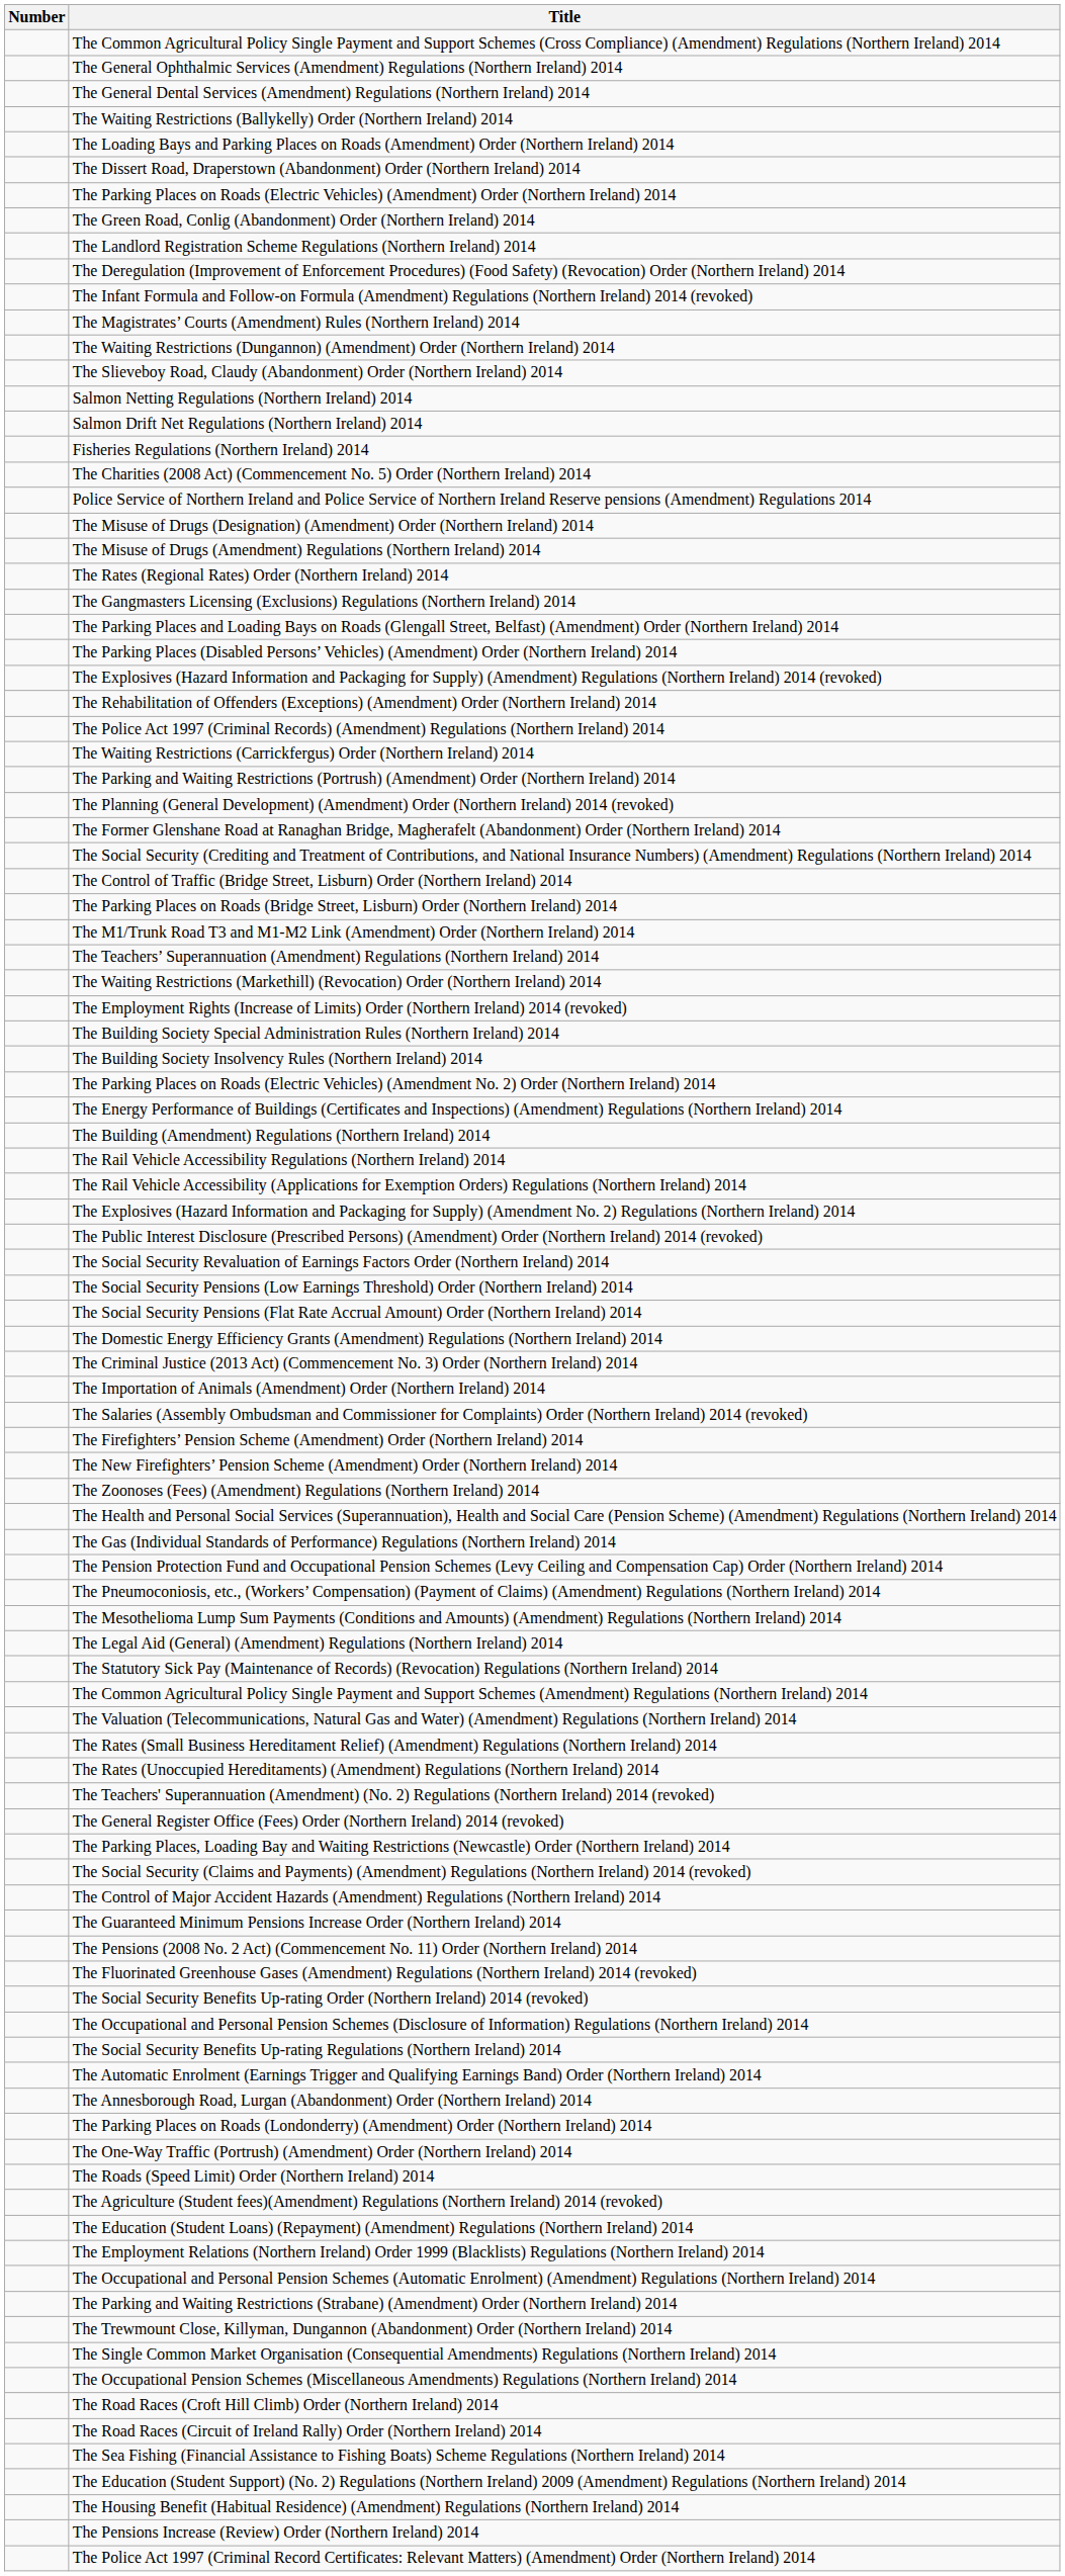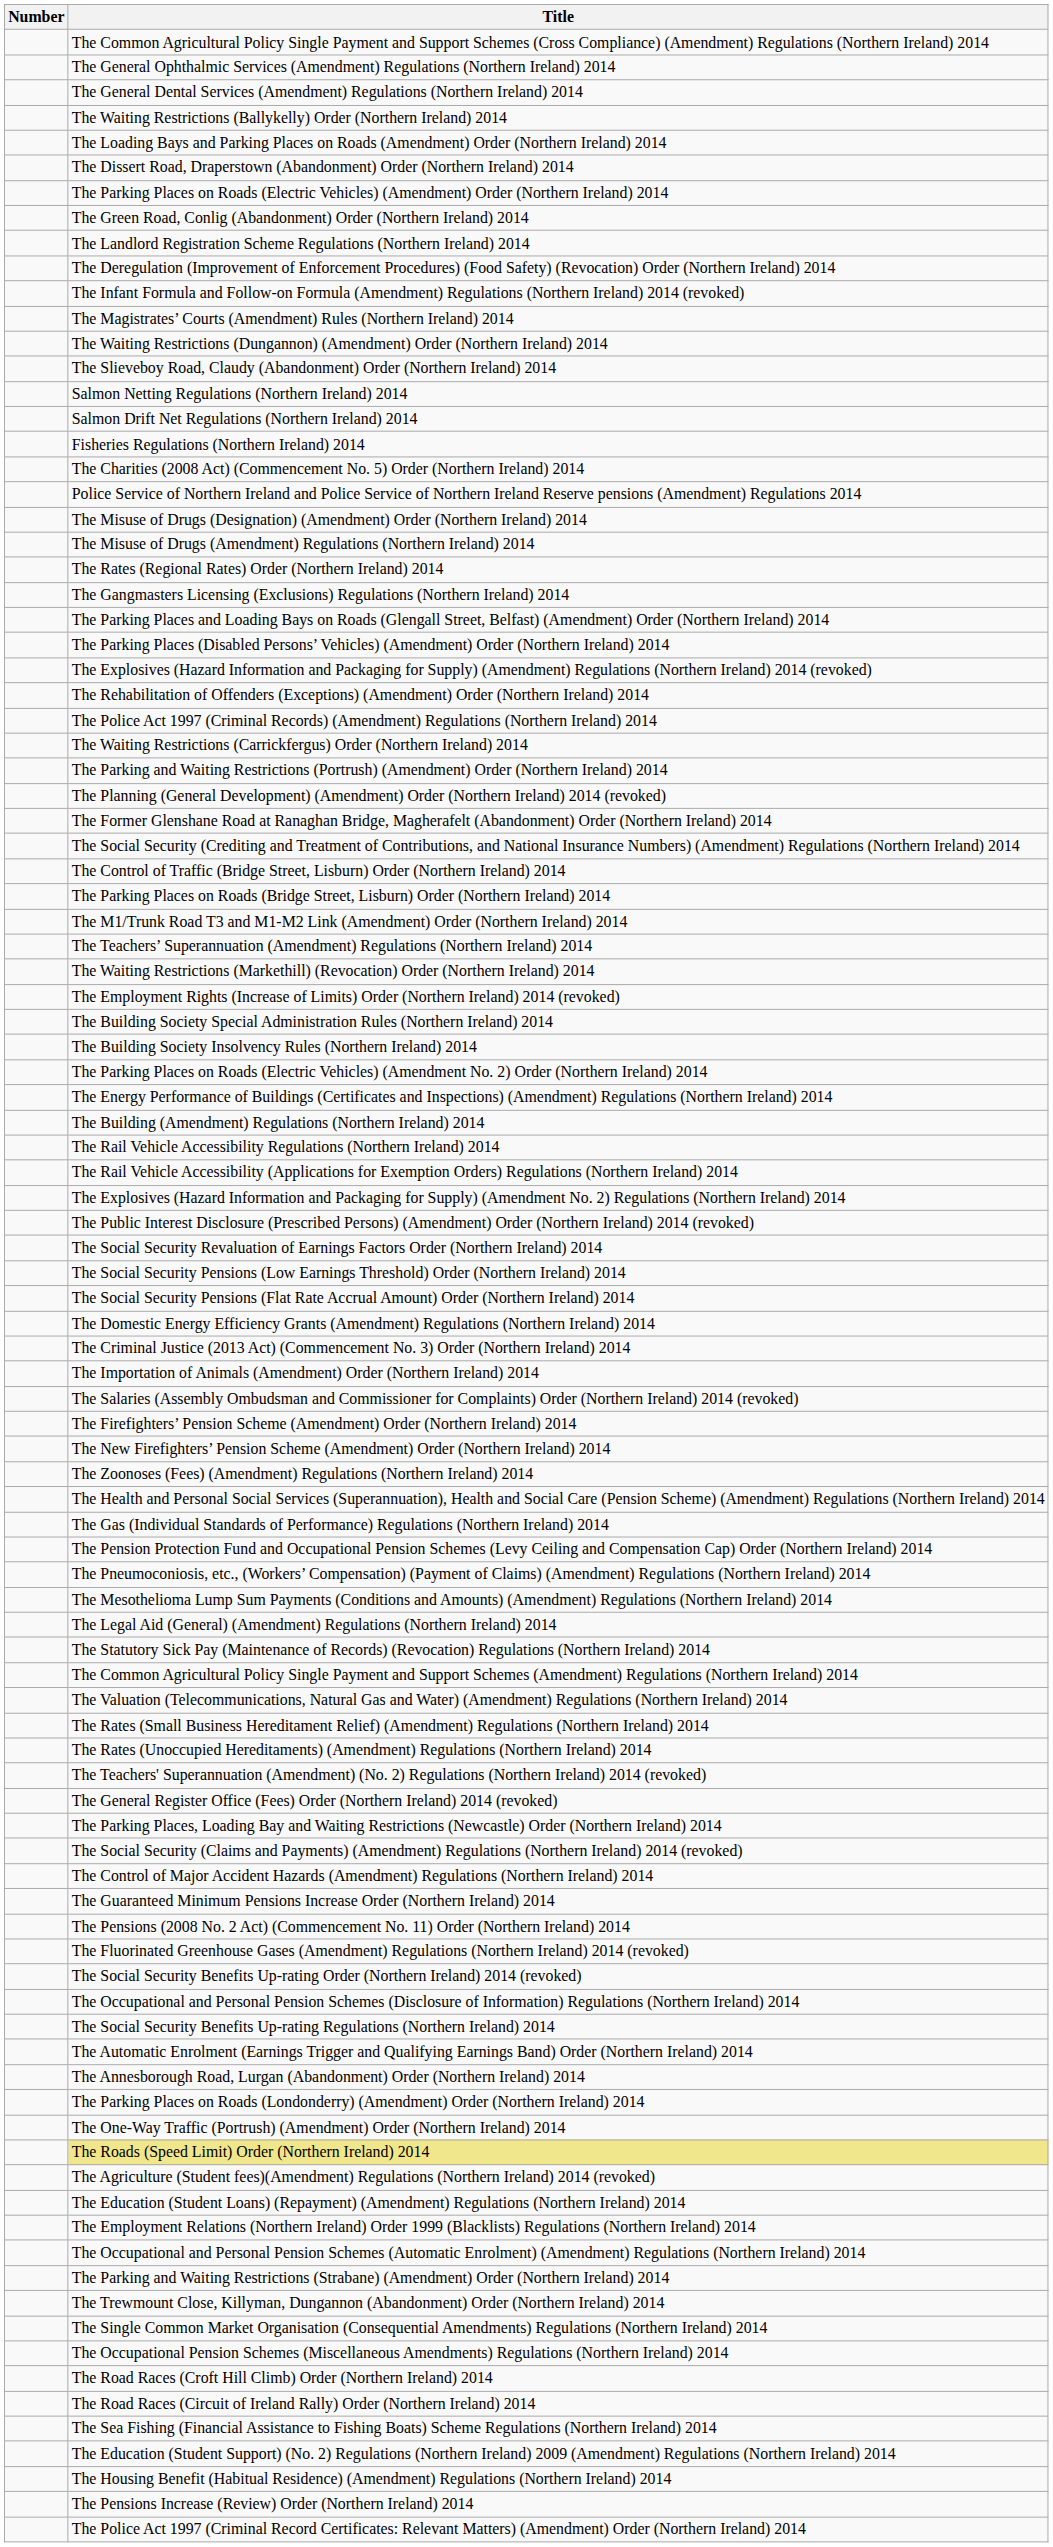The Roads (Speed Limit) Order (Northern Ireland) 2014 | Title: no background -> khaki background
